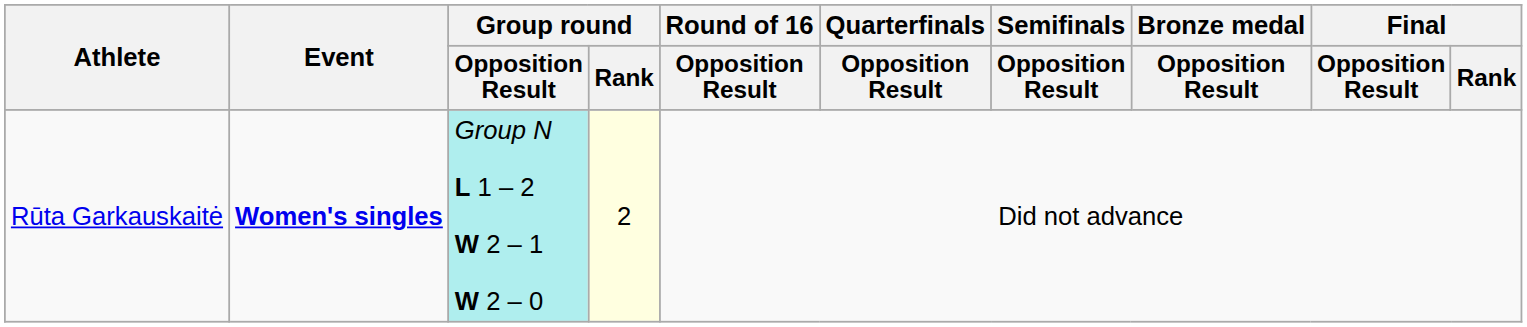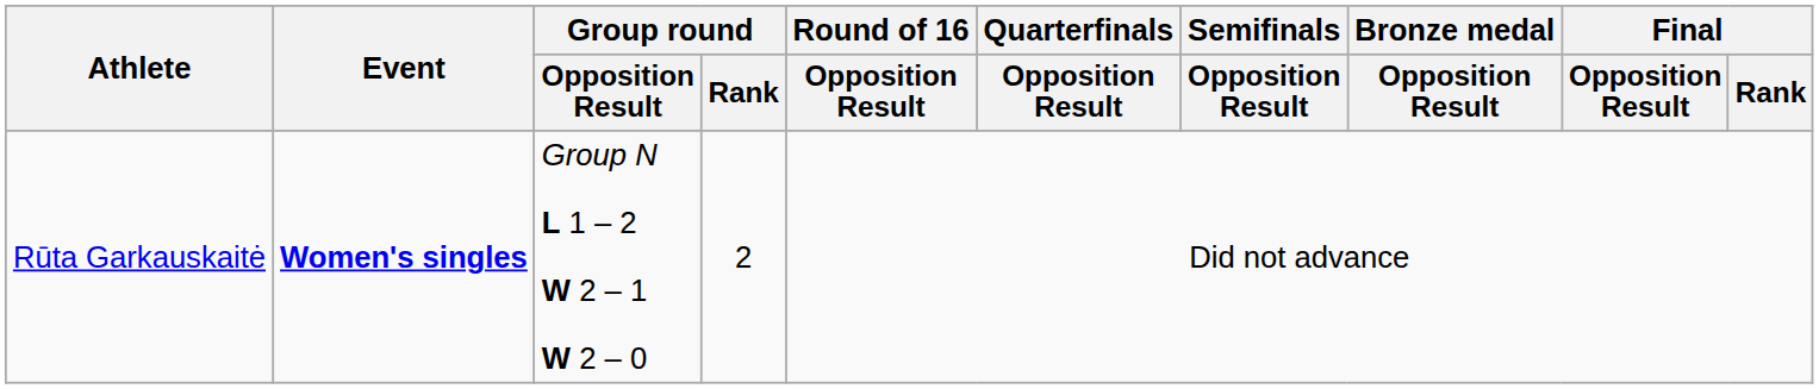Rūta Garkauskaitė | Group round / Opposition Result: paleturquoise background -> no background
Rūta Garkauskaitė | Group round / Rank: lightyellow background -> no background
